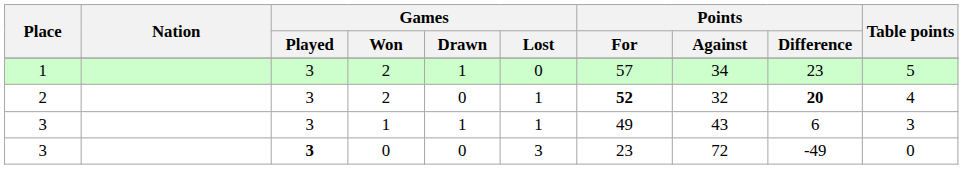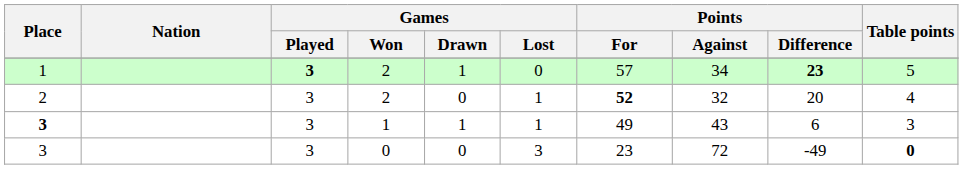row 3 | Games / Played: normal -> bold
row 3 | Points / Difference: normal -> bold
row 4 | Points / Difference: bold -> normal
row 5 | Place: normal -> bold
row 6 | Games / Played: bold -> normal
row 6 | Table points: normal -> bold
